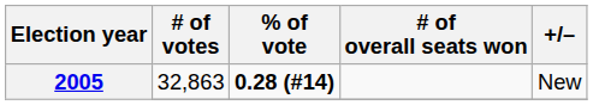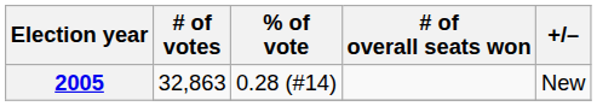2005 / 32,863 | % of vote: bold -> normal
